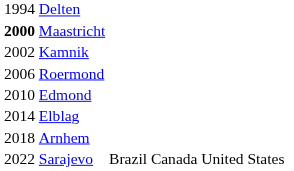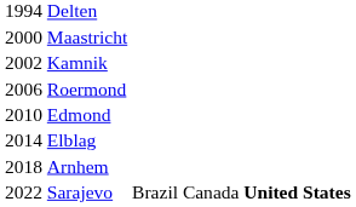Maastricht | column 1: bold -> normal
Sarajevo | column 5: normal -> bold
